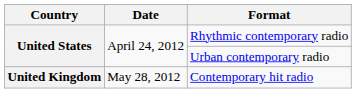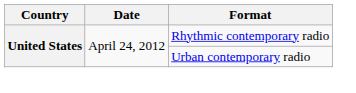- row: United Kingdom | May 28, 2012 | Contemporary hit radio
